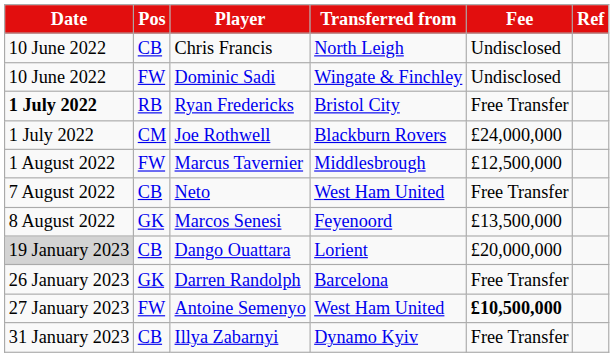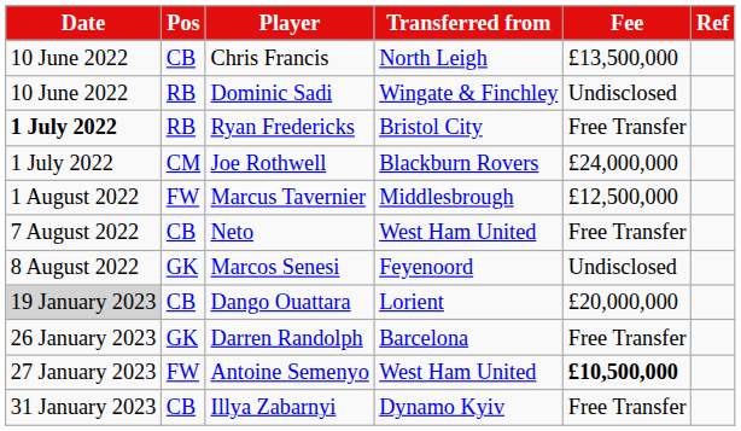Chris Francis | Fee: Undisclosed -> £13,500,000
Dominic Sadi | Pos: FW -> RB
Marcos Senesi | Fee: £13,500,000 -> Undisclosed
